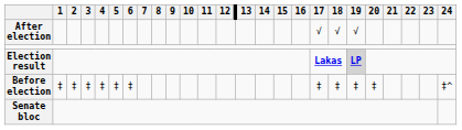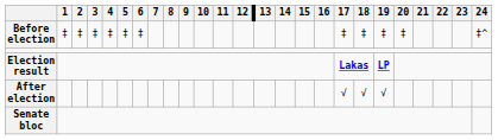rows swapped: Before election <-> After election
Election result | 19: lightgrey background -> no background
